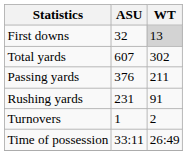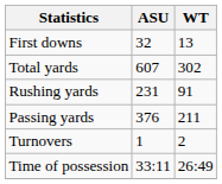First downs | WT: lightgrey background -> no background
rows swapped: Rushing yards <-> Passing yards
